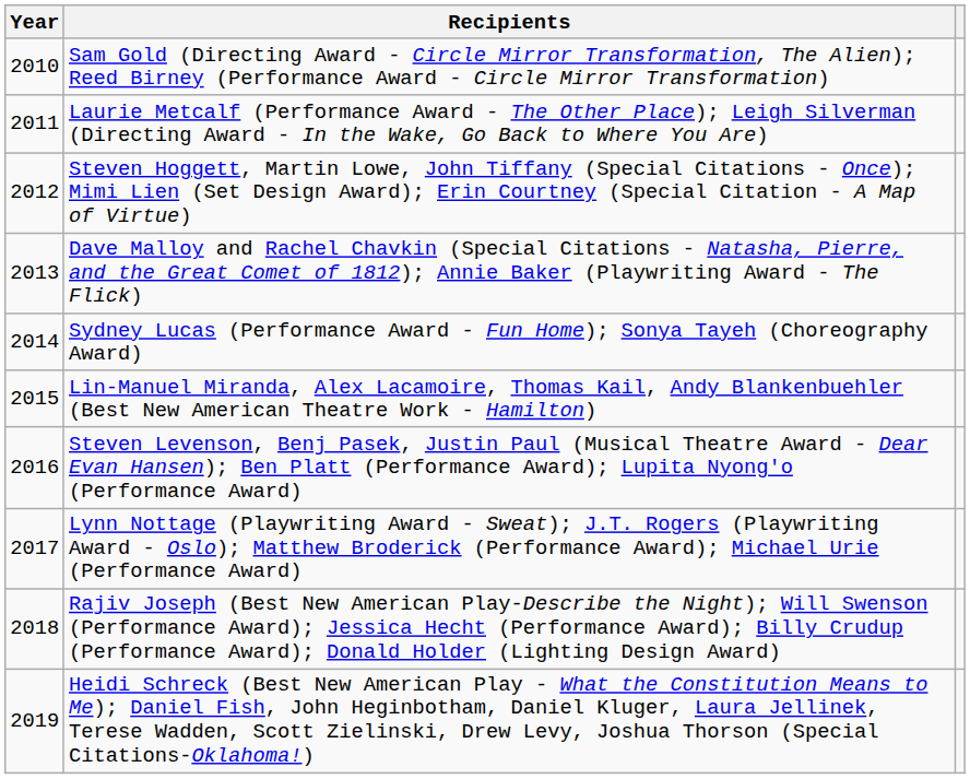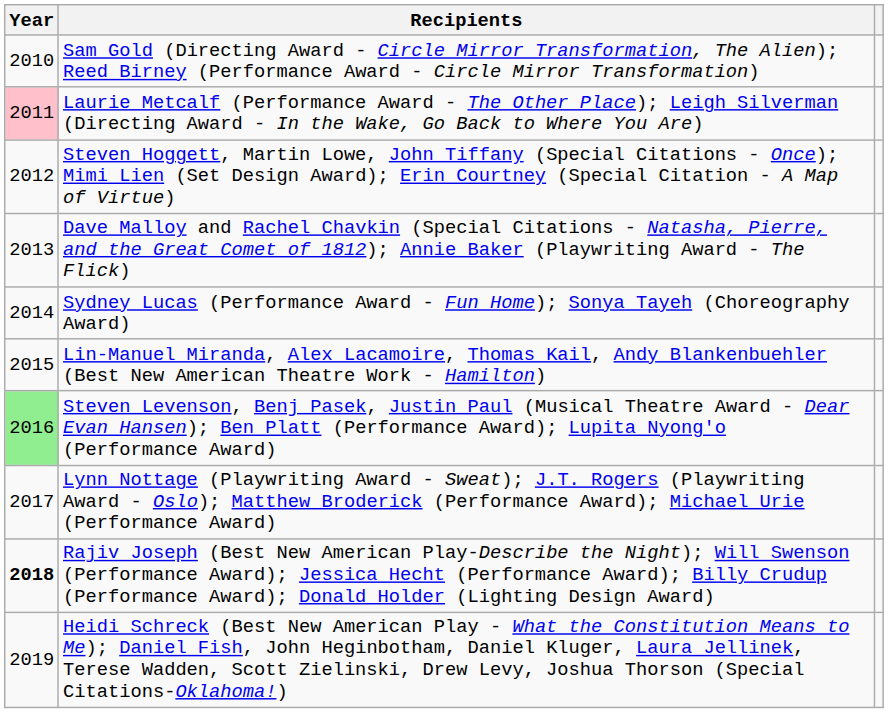row 3 | Year: no background -> pink background
row 8 | Year: no background -> lightgreen background
row 10 | Year: normal -> bold
